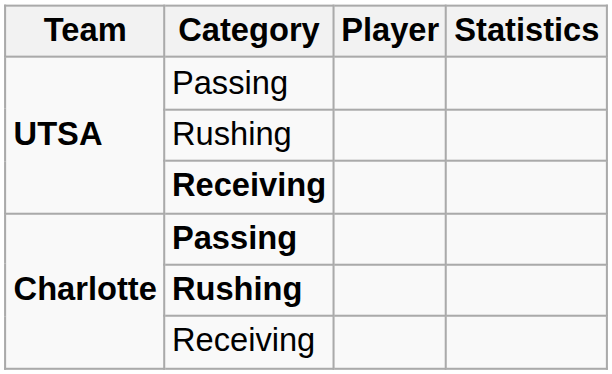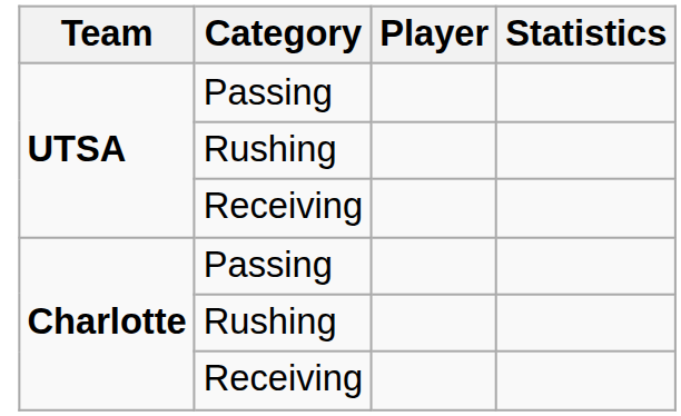UTSA / Receiving | Category: bold -> normal
Charlotte / Passing | Category: bold -> normal
Charlotte / Rushing | Category: bold -> normal
